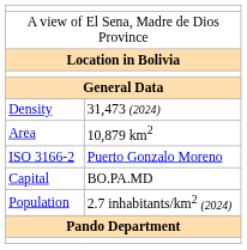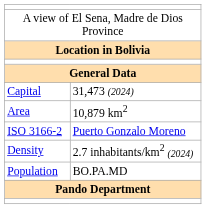row 6 | column 1: Density -> Capital
row 9 | column 1: Capital -> Density
row 9 | column 2: BO.PA.MD -> 2.7 inhabitants/km2 (2024)
row 10 | column 2: 2.7 inhabitants/km2 (2024) -> BO.PA.MD
